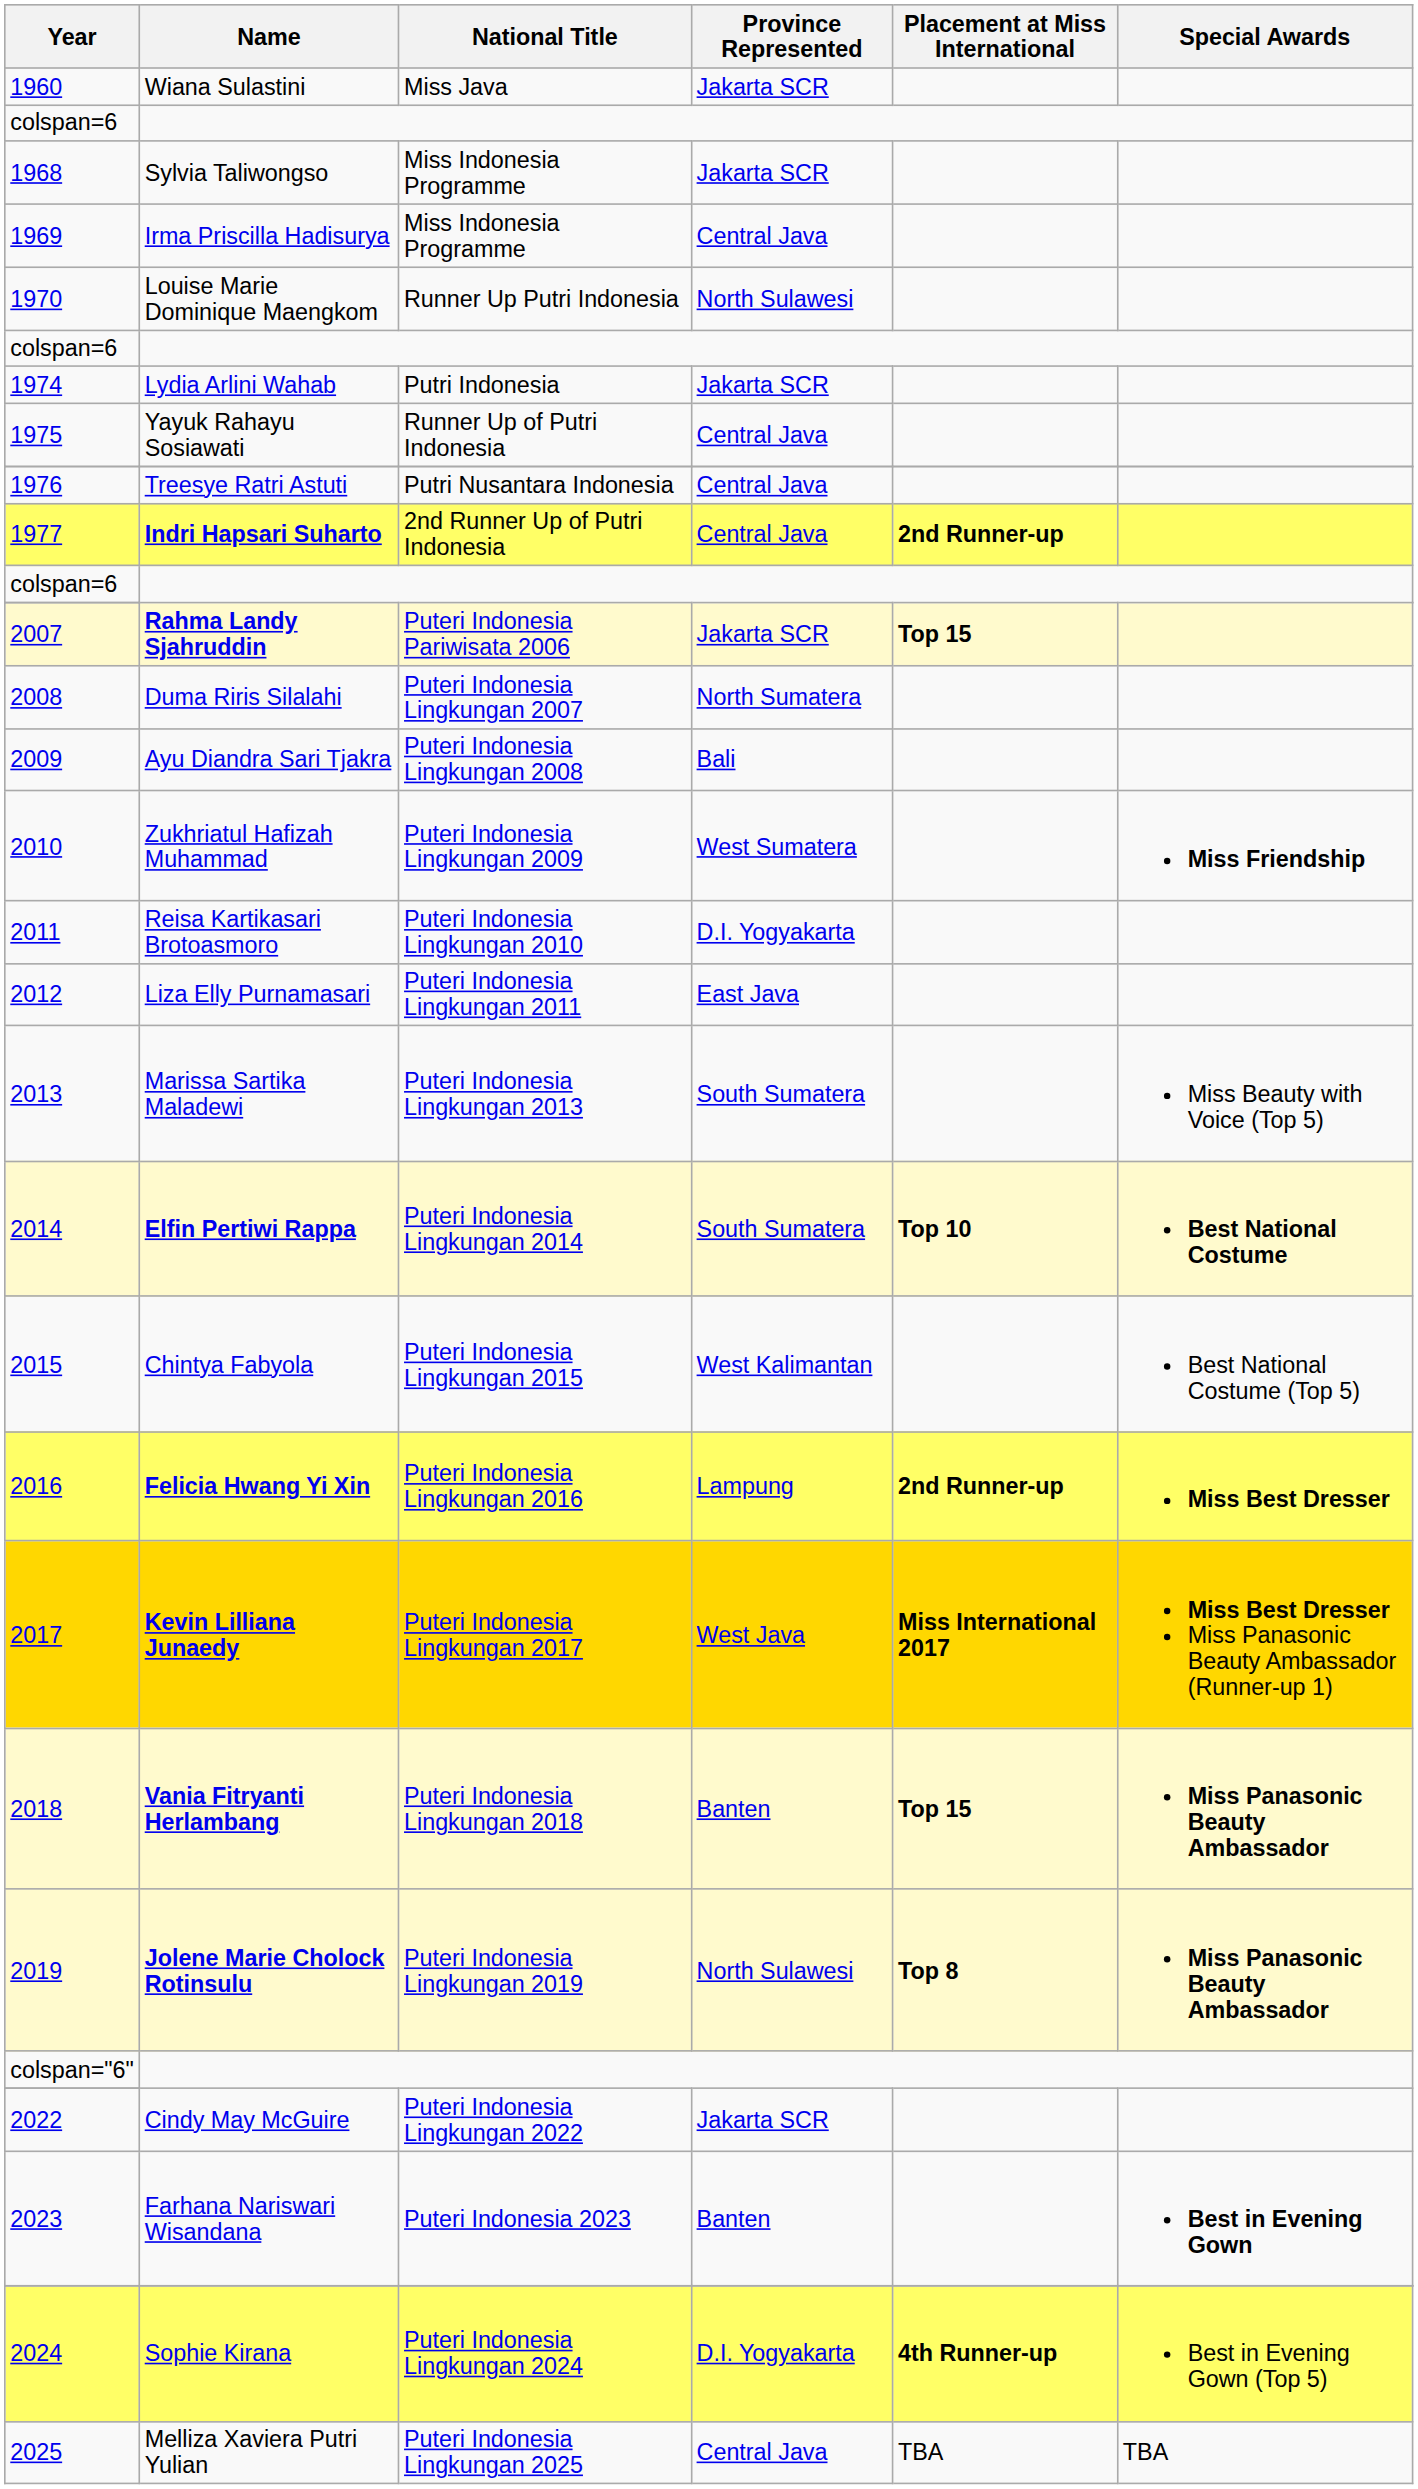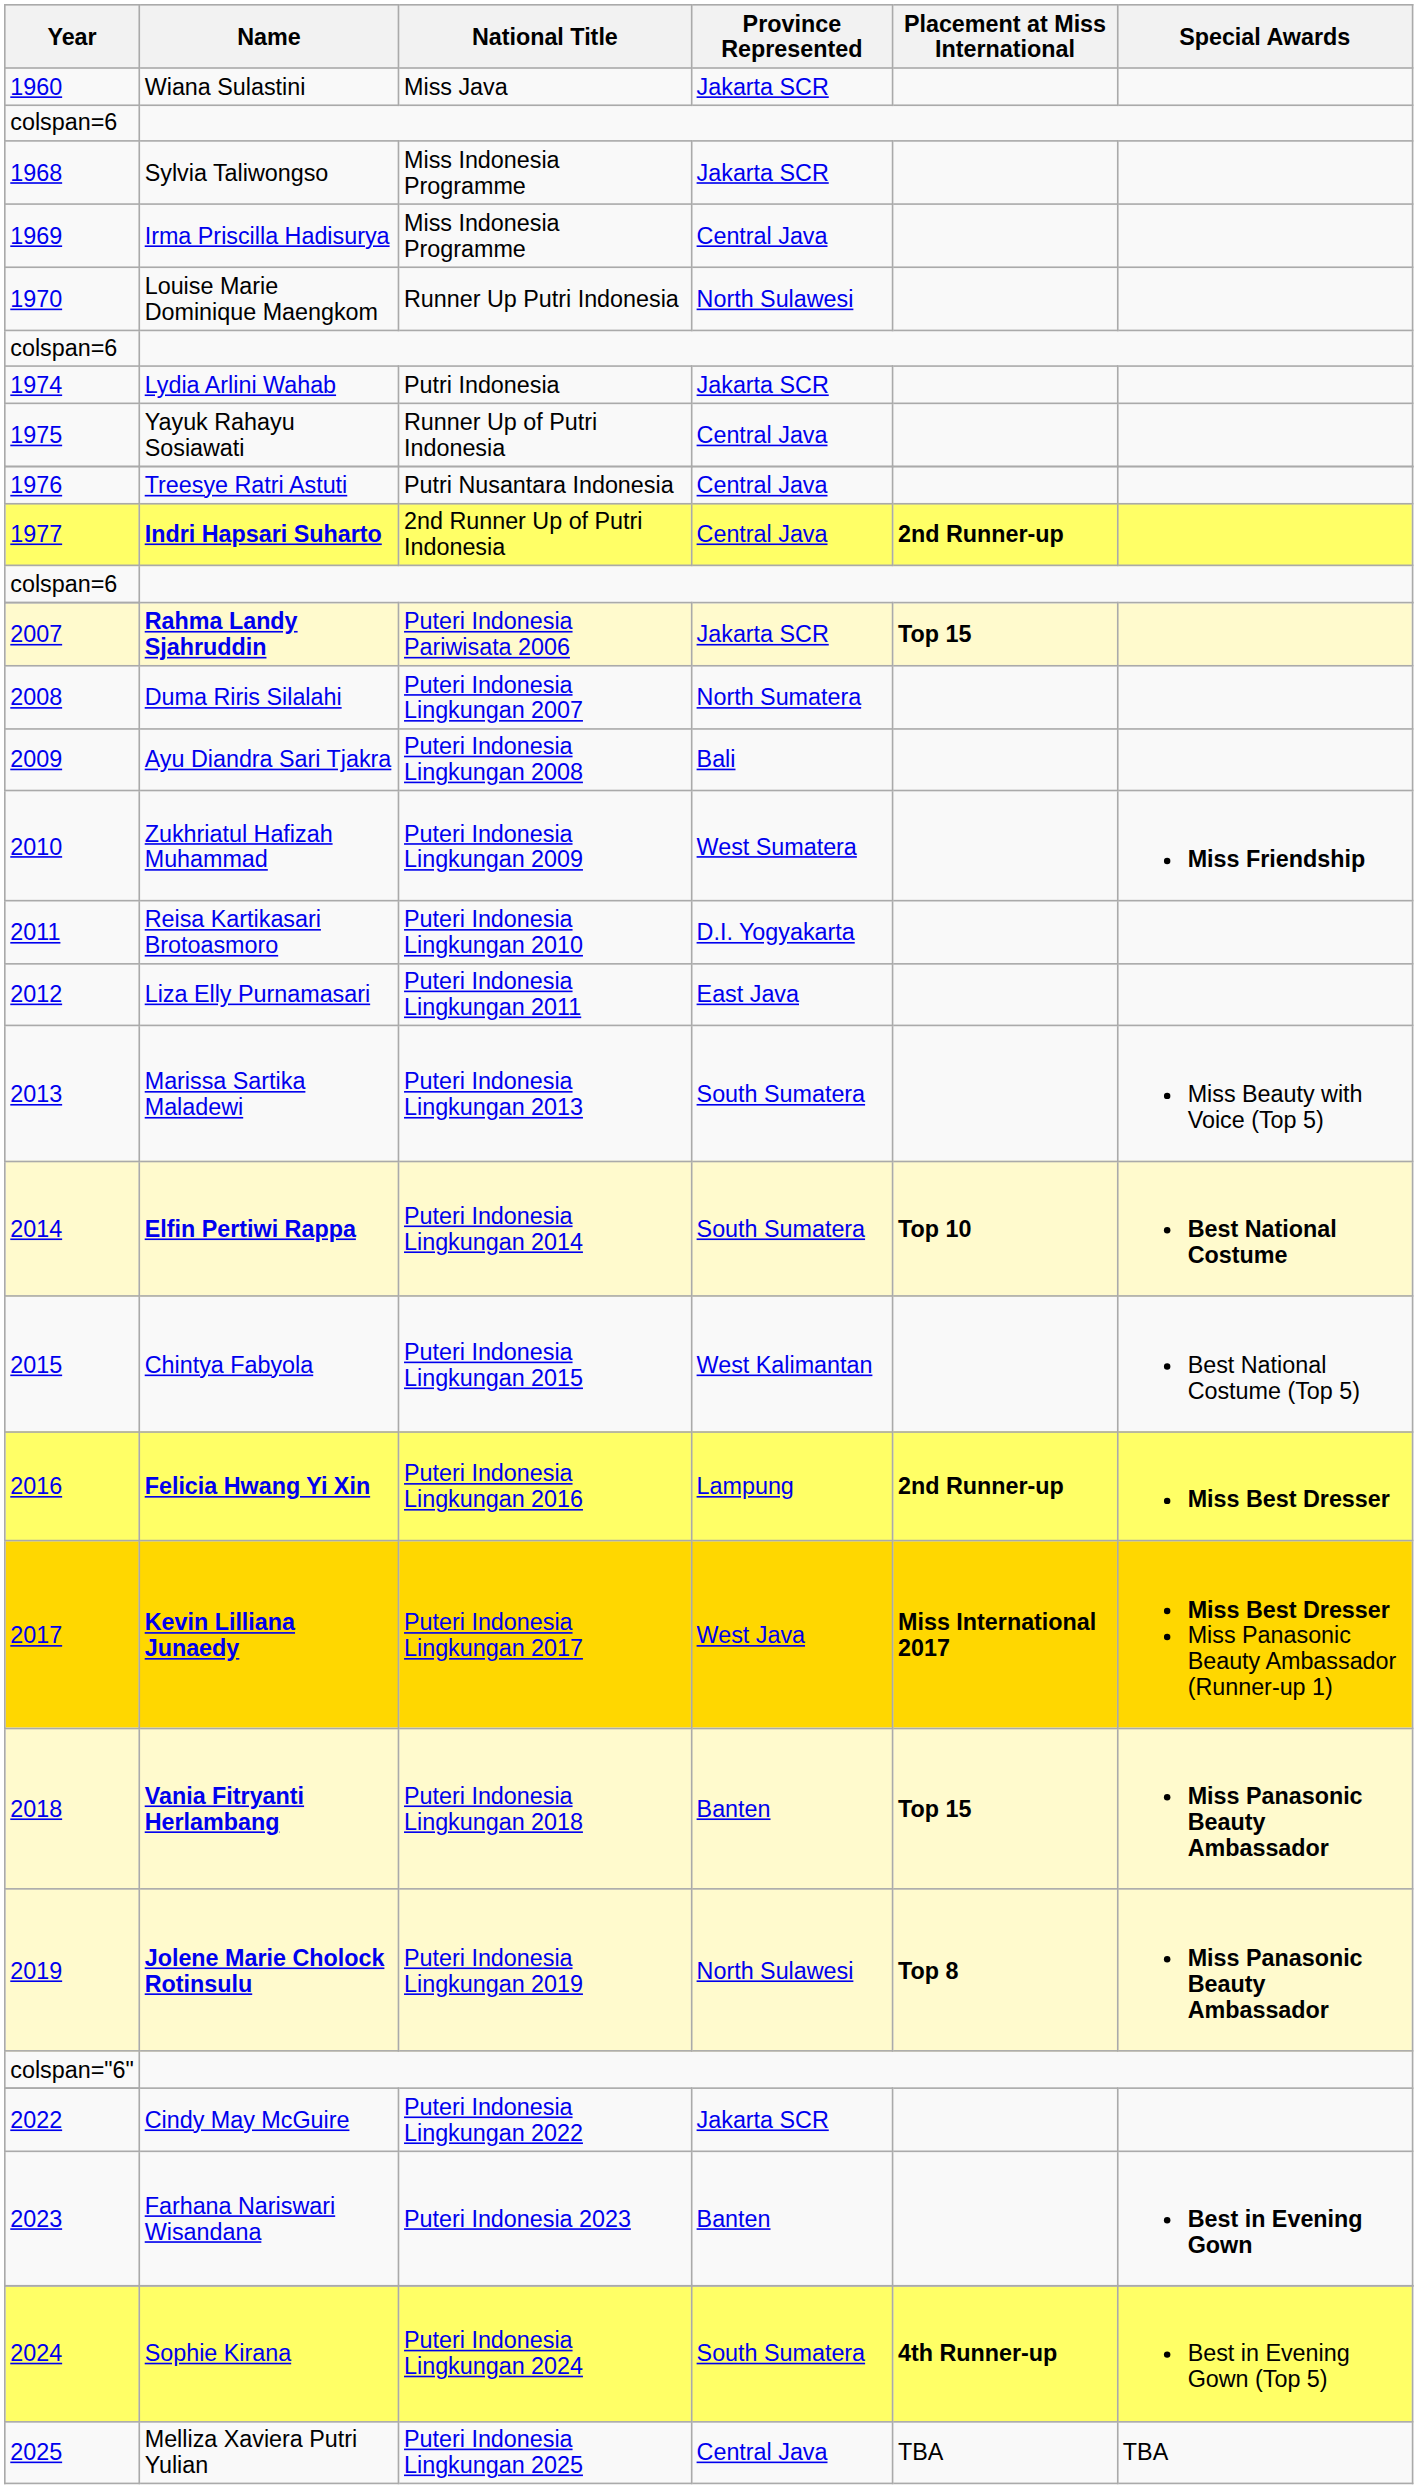2024 | Province Represented: D.I. Yogyakarta -> South Sumatera
